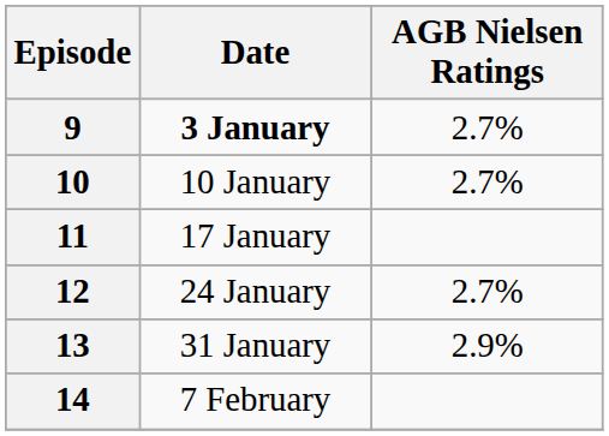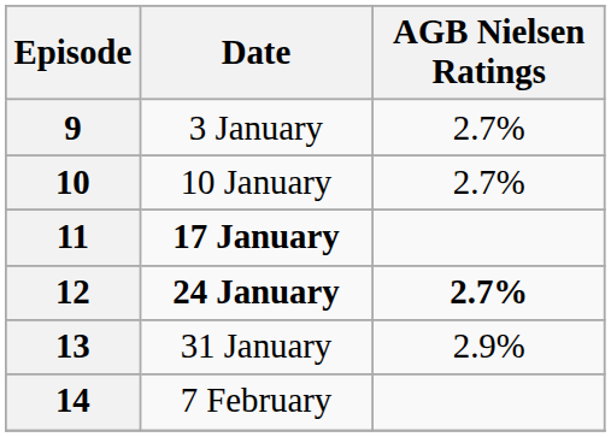9 | Date: bold -> normal
11 | Date: normal -> bold
12 | Date: normal -> bold
12 | AGB Nielsen Ratings: normal -> bold
